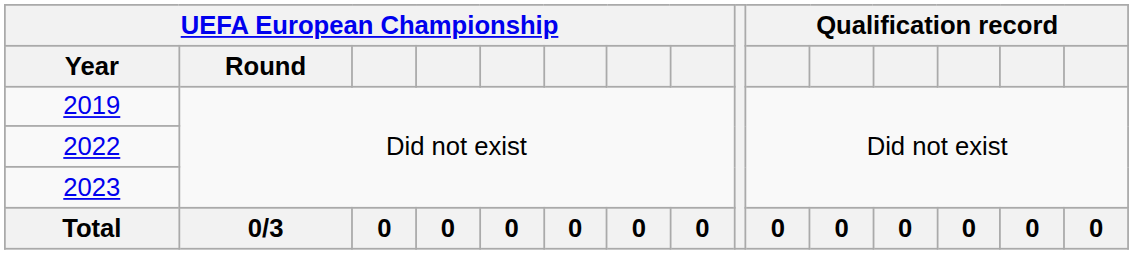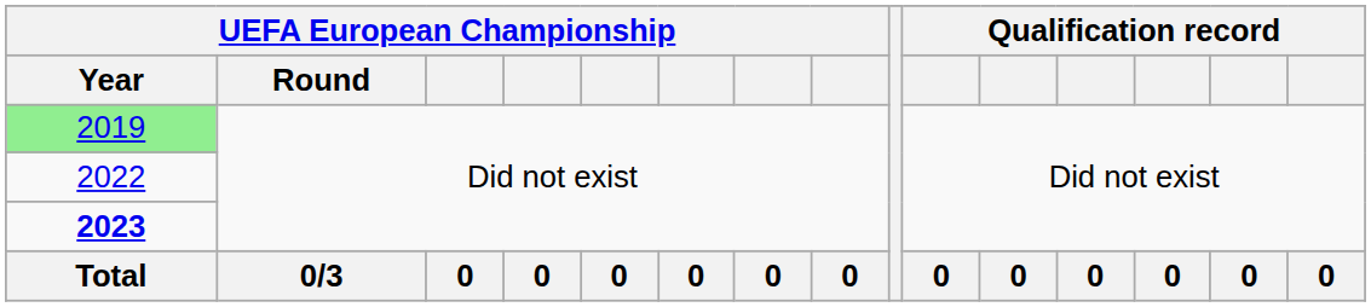2019 | UEFA European Championship / Year: no background -> lightgreen background
2023 | UEFA European Championship / Year: normal -> bold
